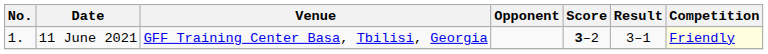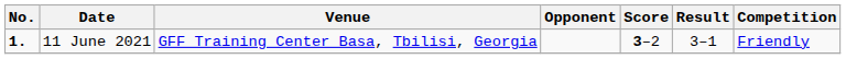11 June 2021 | No.: normal -> bold
11 June 2021 | Competition: lightyellow background -> no background
